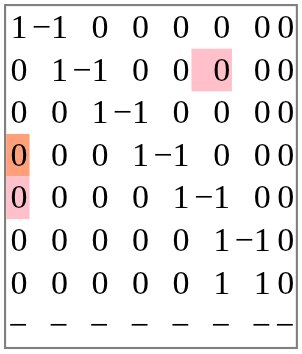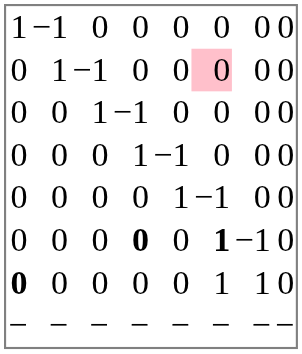row 4 | column 1: lightsalmon background -> no background
row 5 | column 1: pink background -> no background
row 6 | column 4: normal -> bold
row 6 | column 6: normal -> bold
row 7 | column 1: normal -> bold
